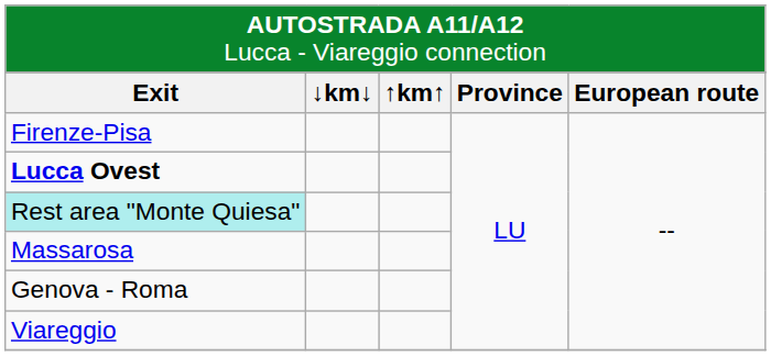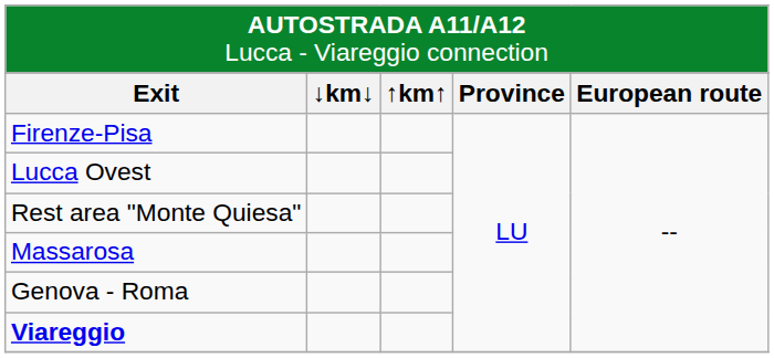Lucca Ovest | column 1: bold -> normal
Rest area "Monte Quiesa" | column 1: paleturquoise background -> no background
Viareggio | column 1: normal -> bold
